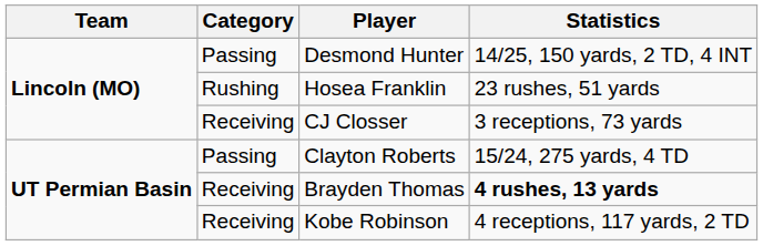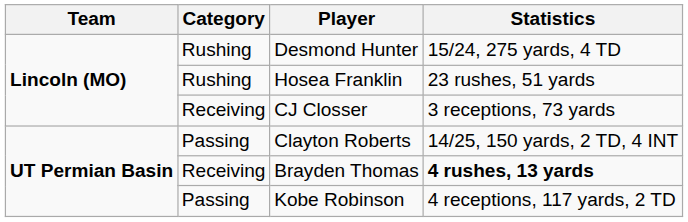Desmond Hunter | Category: Passing -> Rushing
Desmond Hunter | Statistics: 14/25, 150 yards, 2 TD, 4 INT -> 15/24, 275 yards, 4 TD
Clayton Roberts | Statistics: 15/24, 275 yards, 4 TD -> 14/25, 150 yards, 2 TD, 4 INT
Kobe Robinson | Category: Receiving -> Passing
